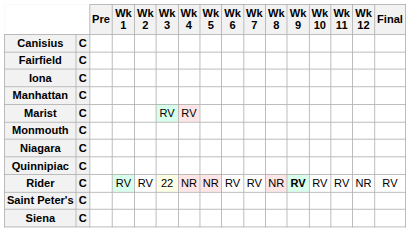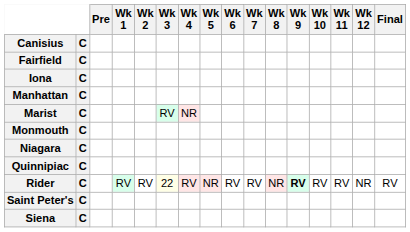Marist | Wk 4: RV -> NR
Rider | Wk 4: NR -> RV
